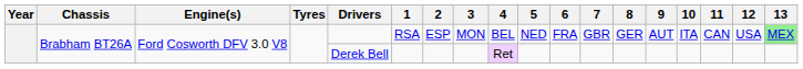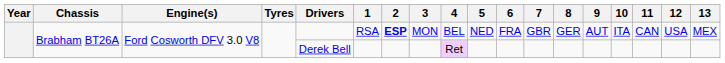row 2 | 2: normal -> bold
row 2 | 13: lightgreen background -> no background
